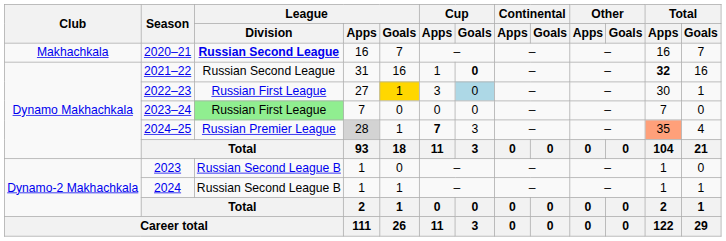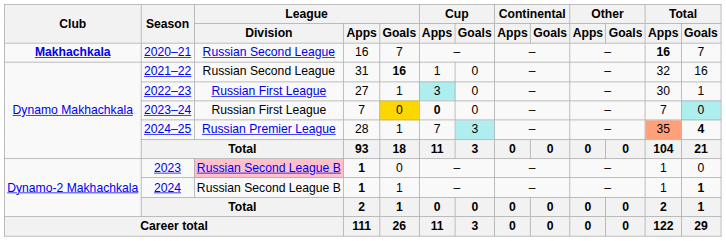2020–21 | Club: normal -> bold
2020–21 | League / Division: bold -> normal
2020–21 | Total / Apps: normal -> bold
2021–22 | League / Goals: normal -> bold
2021–22 | Cup / Goals: bold -> normal
2021–22 | Total / Apps: bold -> normal
2022–23 | League / Goals: gold background -> no background
2022–23 | Cup / Apps: no background -> paleturquoise background
2022–23 | Cup / Goals: lightblue background -> no background
2023–24 | League / Division: lightgreen background -> no background
2023–24 | League / Goals: no background -> gold background
2023–24 | Cup / Apps: normal -> bold
2023–24 | Total / Goals: no background -> paleturquoise background
2024–25 | League / Apps: lightgrey background -> no background
2024–25 | Cup / Apps: bold -> normal
2024–25 | Cup / Goals: no background -> paleturquoise background
2024–25 | Total / Goals: normal -> bold
2023 | League / Division: no background -> pink background
2023 | League / Apps: normal -> bold
2024 | League / Apps: normal -> bold
2024 | Total / Goals: normal -> bold
